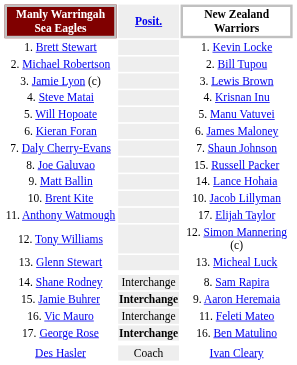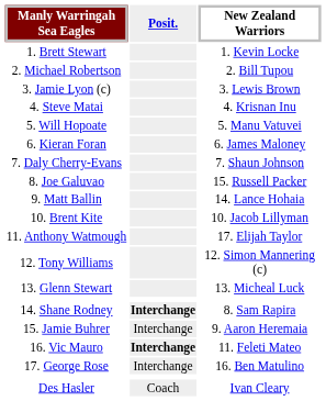14. Shane Rodney | Posit.: normal -> bold
15. Jamie Buhrer | Posit.: bold -> normal
16. Vic Mauro | Posit.: normal -> bold
17. George Rose | Posit.: bold -> normal
